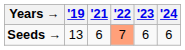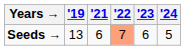Seeds → | '24: 6 -> 5
